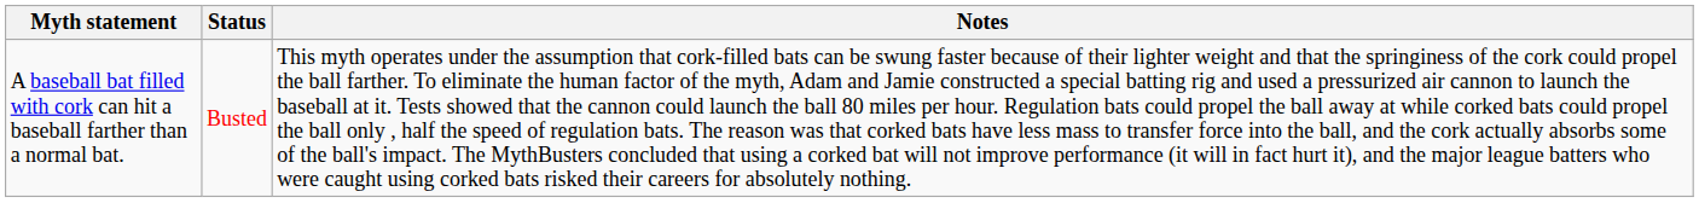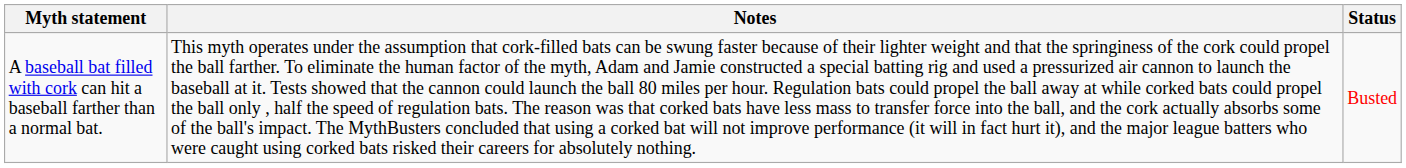columns swapped: Status <-> Notes
